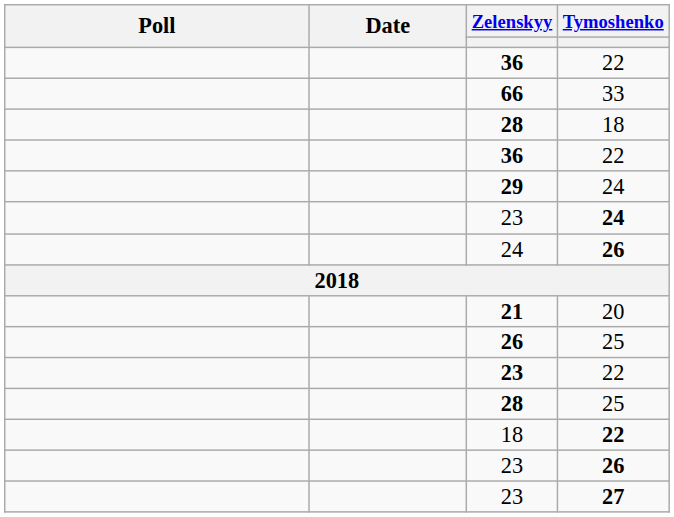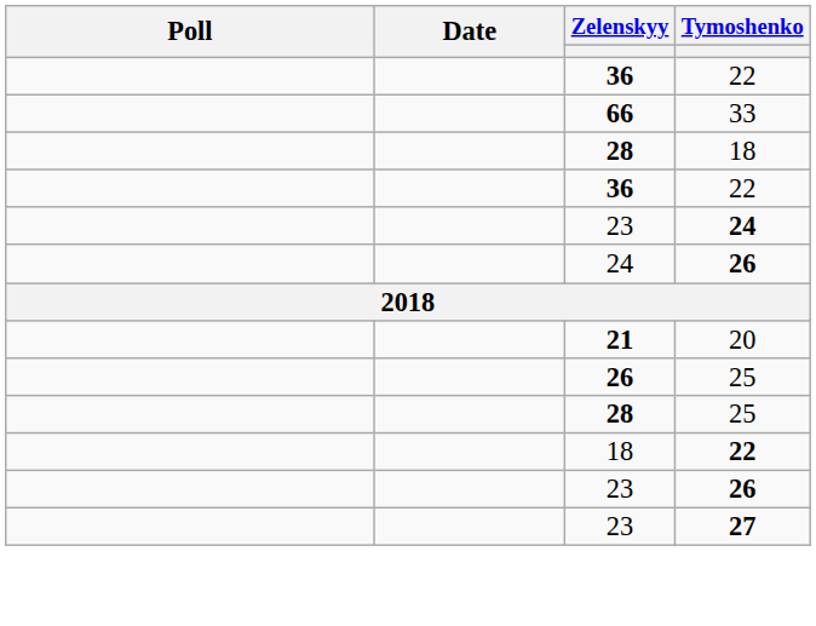- row: 29 | 24
- row: 23 | 22
